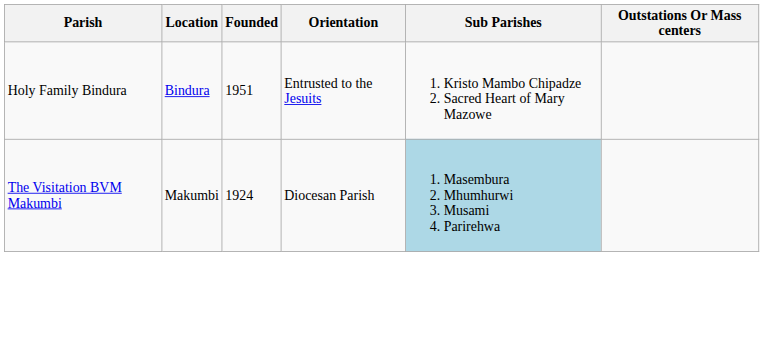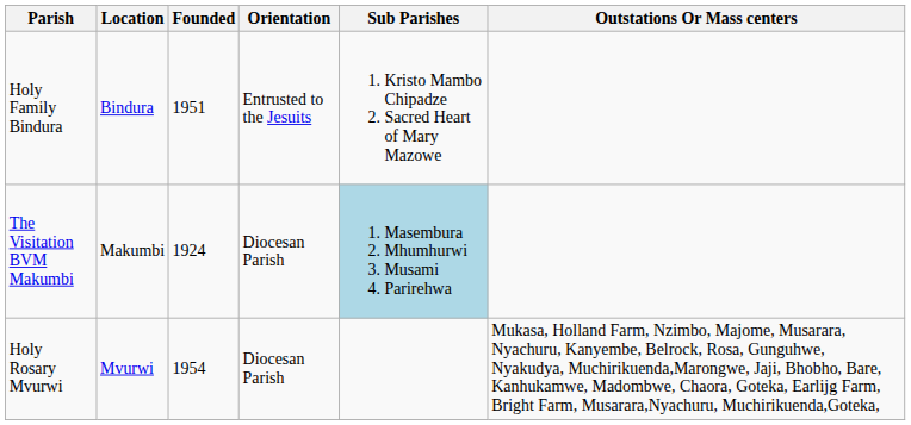+ row: Holy Rosary Mvurwi | Mvurwi | 1954 | Diocesan Parish | Mukasa, Holland Farm, Nzimbo, Majome, Musarara, Nyachuru, Kanyembe, Belrock, Rosa, Gunguhwe, Nyakudya, Muchirikuenda,Marongwe, Jaji, Bhobho, Bare, Kanhukamwe, Madombwe, Chaora, Goteka, Earlijg Farm, Bright Farm, Musarara,Nyachuru, Muchirikuenda,Goteka,
